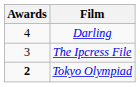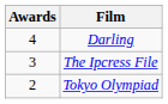Tokyo Olympiad | Awards: bold -> normal
